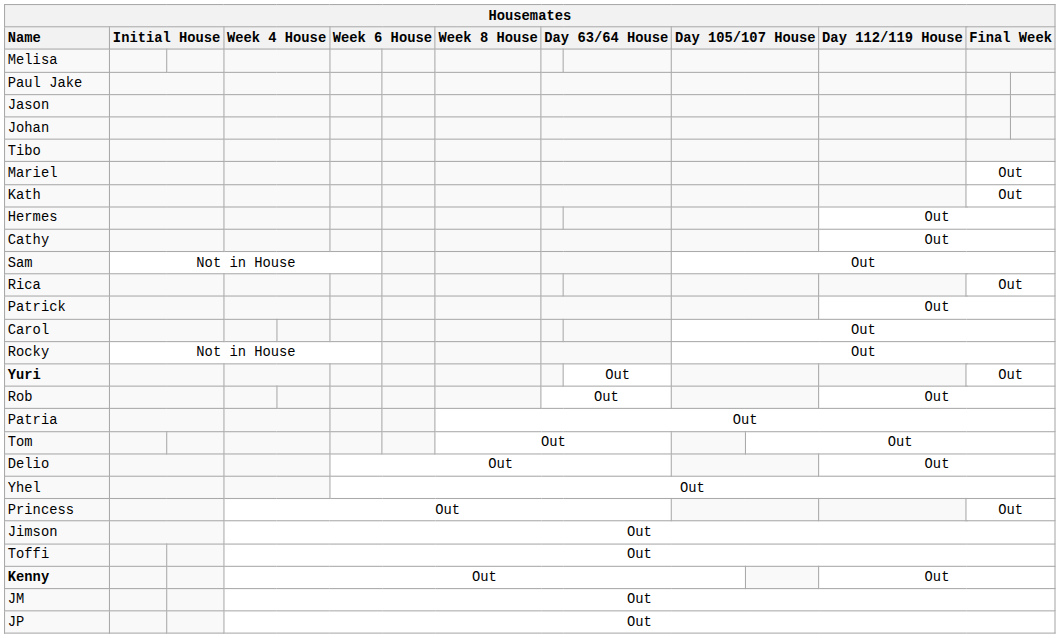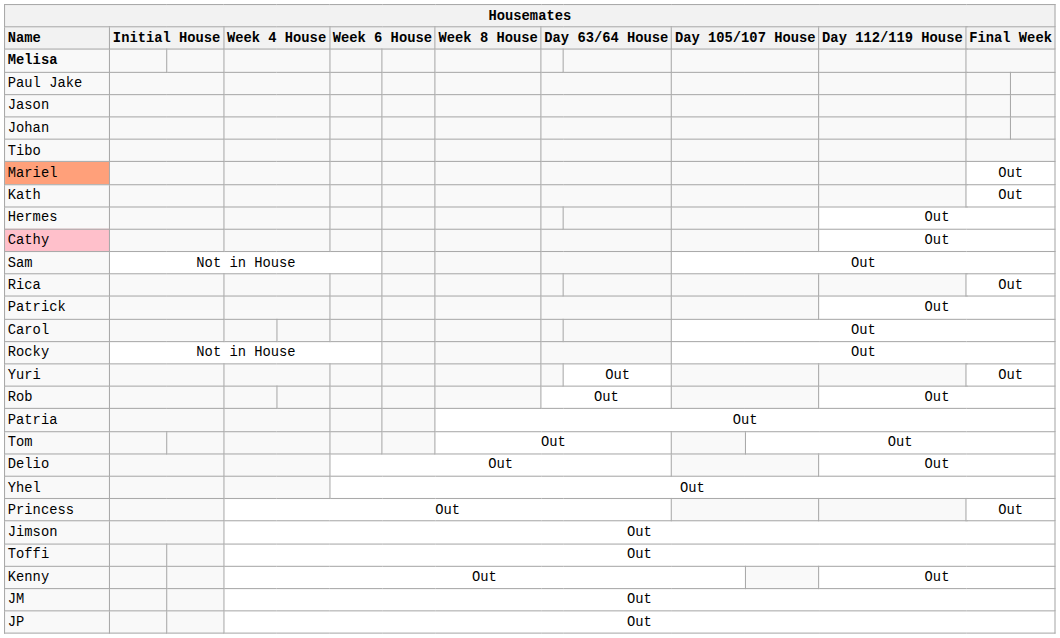Melisa | Name: normal -> bold
Mariel | Name: no background -> lightsalmon background
Cathy | Name: no background -> pink background
Yuri | Name: bold -> normal
Kenny | Name: bold -> normal
